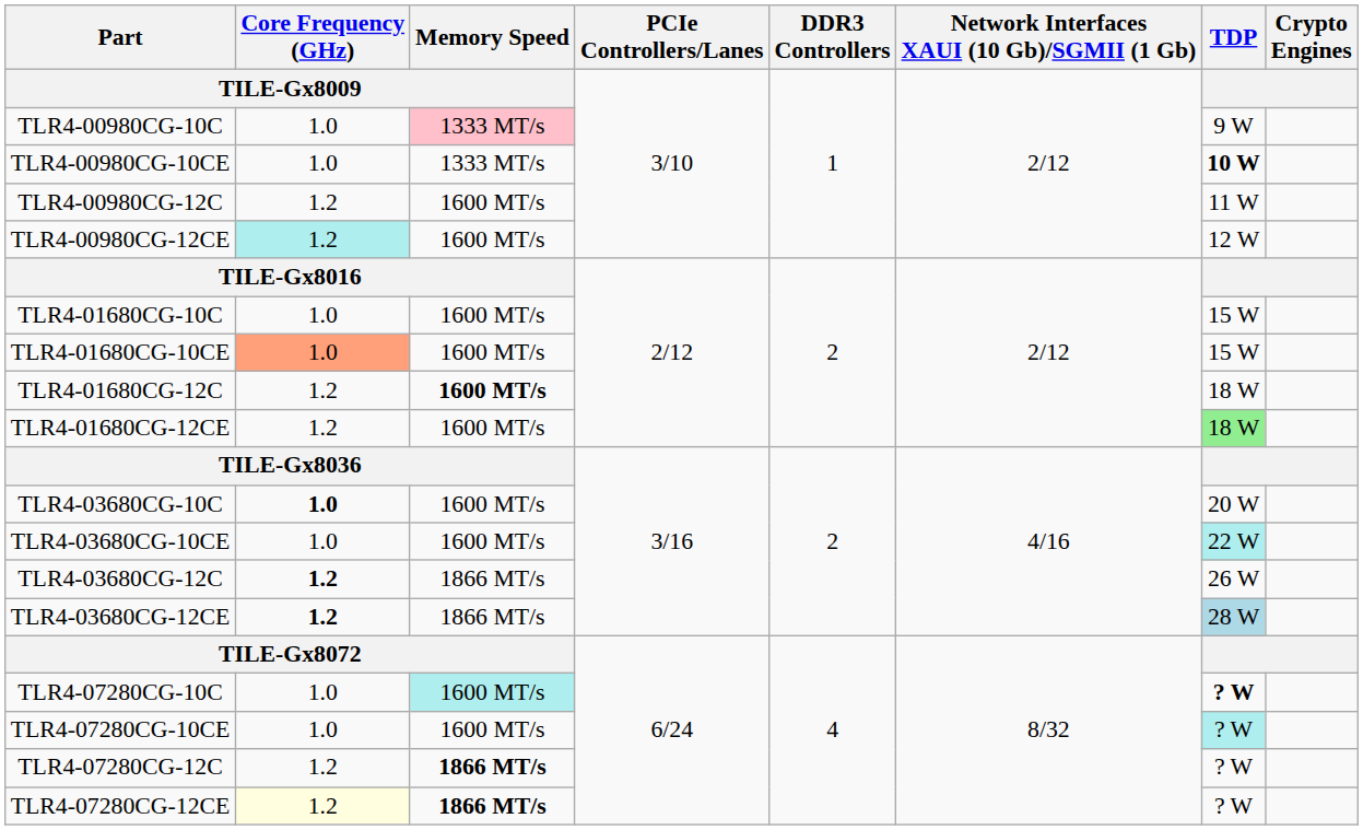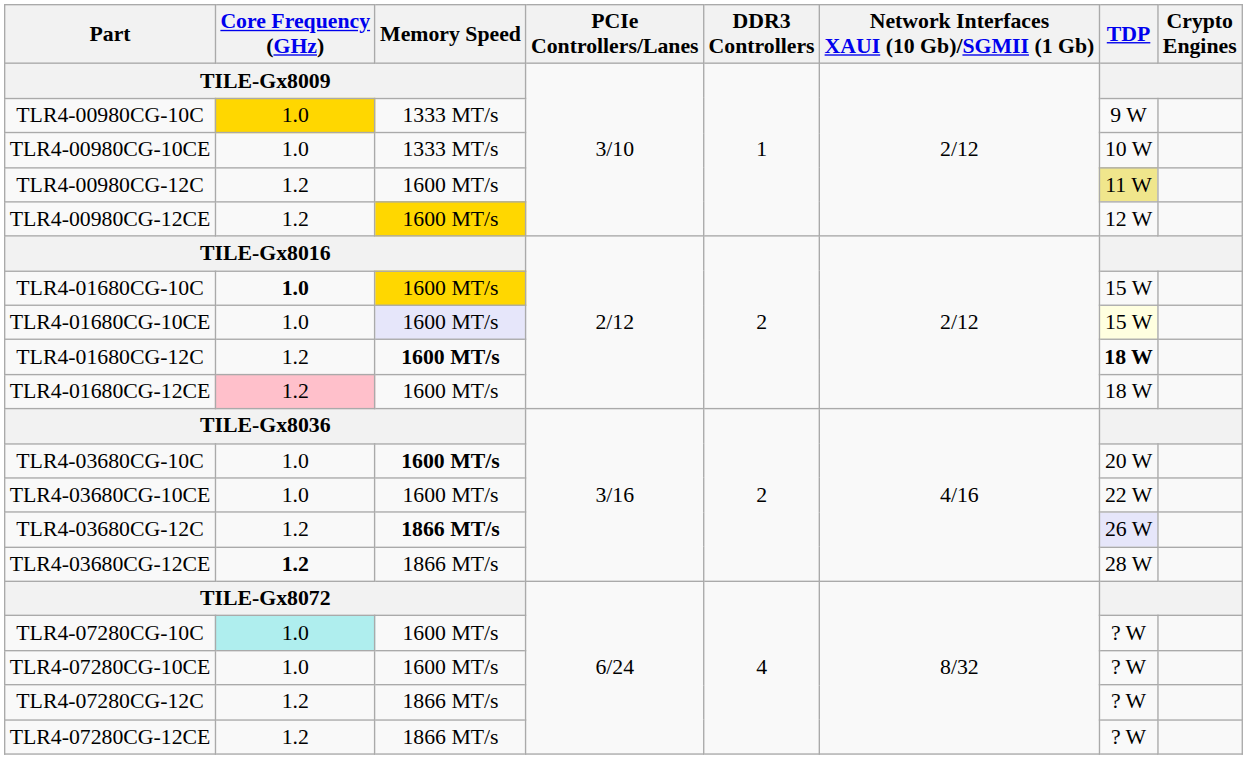TLR4-00980CG-10C | Core Frequency (GHz): no background -> gold background
TLR4-00980CG-10C | Memory Speed: pink background -> no background
TLR4-00980CG-10CE | TDP: bold -> normal
TLR4-00980CG-12C | TDP: no background -> khaki background
TLR4-00980CG-12CE | Core Frequency (GHz): paleturquoise background -> no background
TLR4-00980CG-12CE | Memory Speed: no background -> gold background
TLR4-01680CG-10C | Core Frequency (GHz): normal -> bold
TLR4-01680CG-10C | Memory Speed: no background -> gold background
TLR4-01680CG-10CE | Core Frequency (GHz): lightsalmon background -> no background
TLR4-01680CG-10CE | Memory Speed: no background -> lavender background
TLR4-01680CG-10CE | TDP: no background -> lightyellow background
TLR4-01680CG-12C | TDP: normal -> bold
TLR4-01680CG-12CE | Core Frequency (GHz): no background -> pink background
TLR4-01680CG-12CE | TDP: lightgreen background -> no background
TLR4-03680CG-10C | Core Frequency (GHz): bold -> normal
TLR4-03680CG-10C | Memory Speed: normal -> bold
TLR4-03680CG-10CE | TDP: paleturquoise background -> no background
TLR4-03680CG-12C | Core Frequency (GHz): bold -> normal
TLR4-03680CG-12C | Memory Speed: normal -> bold
TLR4-03680CG-12C | TDP: no background -> lavender background
TLR4-03680CG-12CE | TDP: lightblue background -> no background
TLR4-07280CG-10C | Core Frequency (GHz): no background -> paleturquoise background
TLR4-07280CG-10C | Memory Speed: paleturquoise background -> no background
TLR4-07280CG-10C | TDP: bold -> normal
TLR4-07280CG-10CE | TDP: paleturquoise background -> no background
TLR4-07280CG-12C | Memory Speed: bold -> normal
TLR4-07280CG-12CE | Core Frequency (GHz): lightyellow background -> no background
TLR4-07280CG-12CE | Memory Speed: bold -> normal
